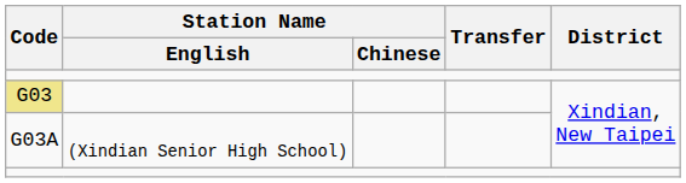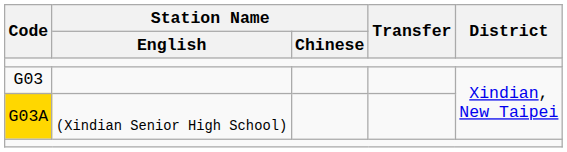G03 | Code: khaki background -> no background
G03A | Code: no background -> gold background
